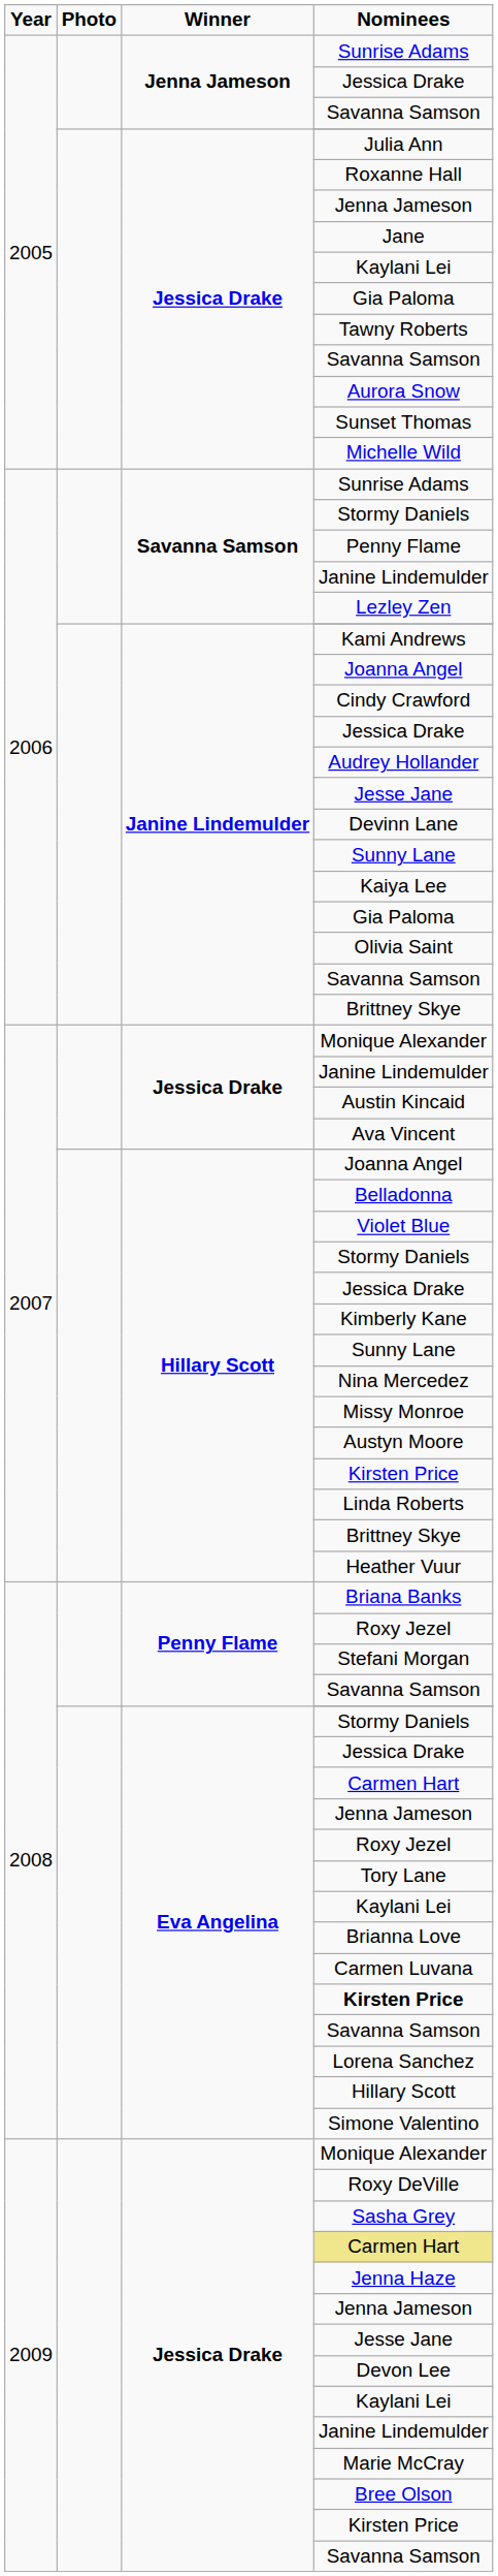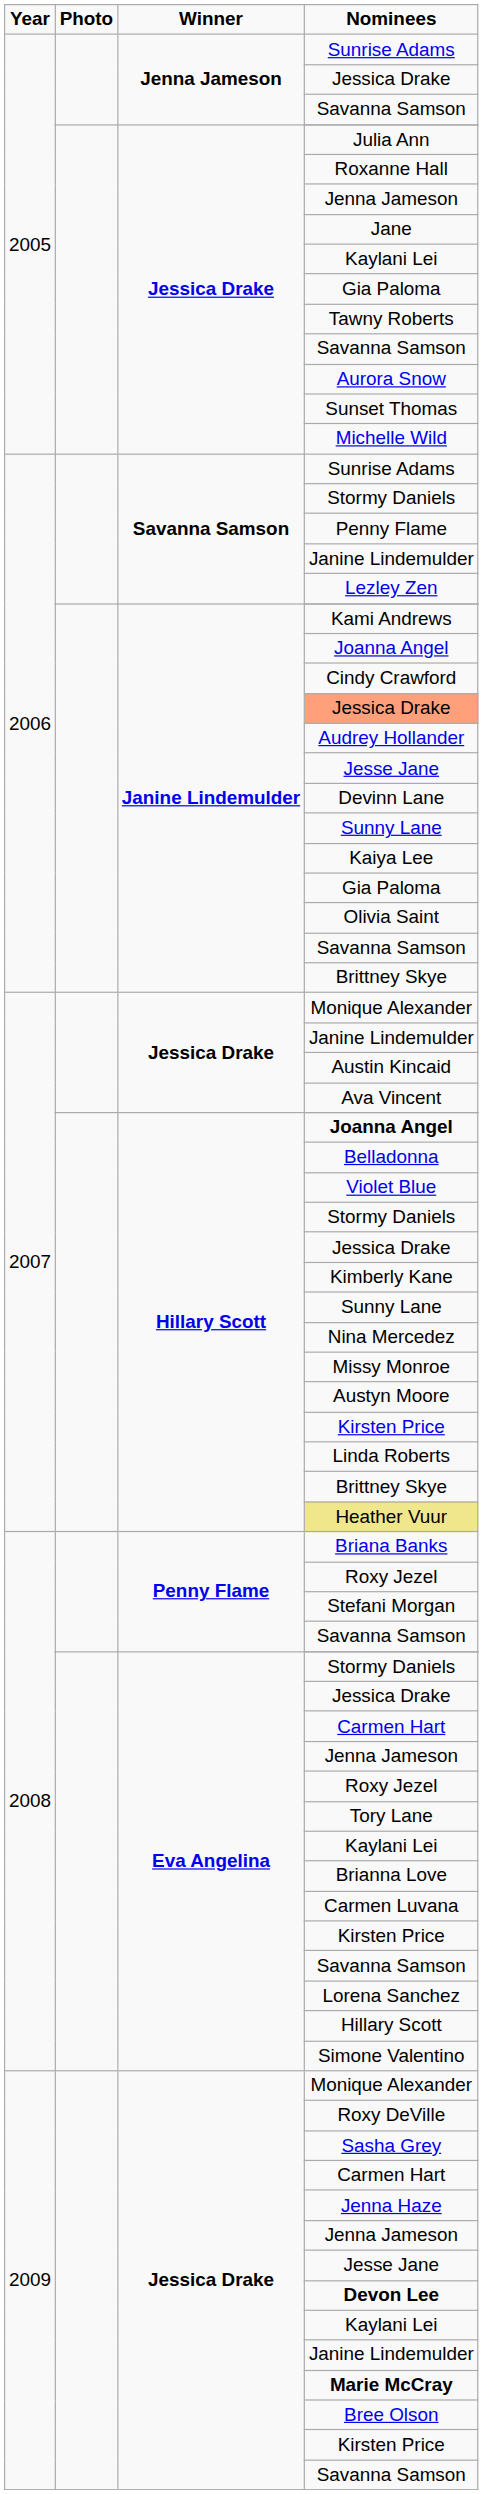2006 / Jessica Drake | Nominees: no background -> lightsalmon background
2007 / Joanna Angel | Nominees: normal -> bold
Heather Vuur | Nominees: no background -> khaki background
2008 / Kirsten Price | Nominees: bold -> normal
2009 / Carmen Hart | Nominees: khaki background -> no background
Devon Lee | Nominees: normal -> bold
Marie McCray | Nominees: normal -> bold
